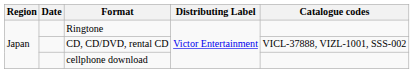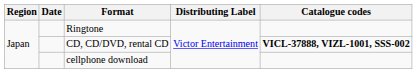CD, CD/DVD, rental CD | Catalogue codes: normal -> bold
